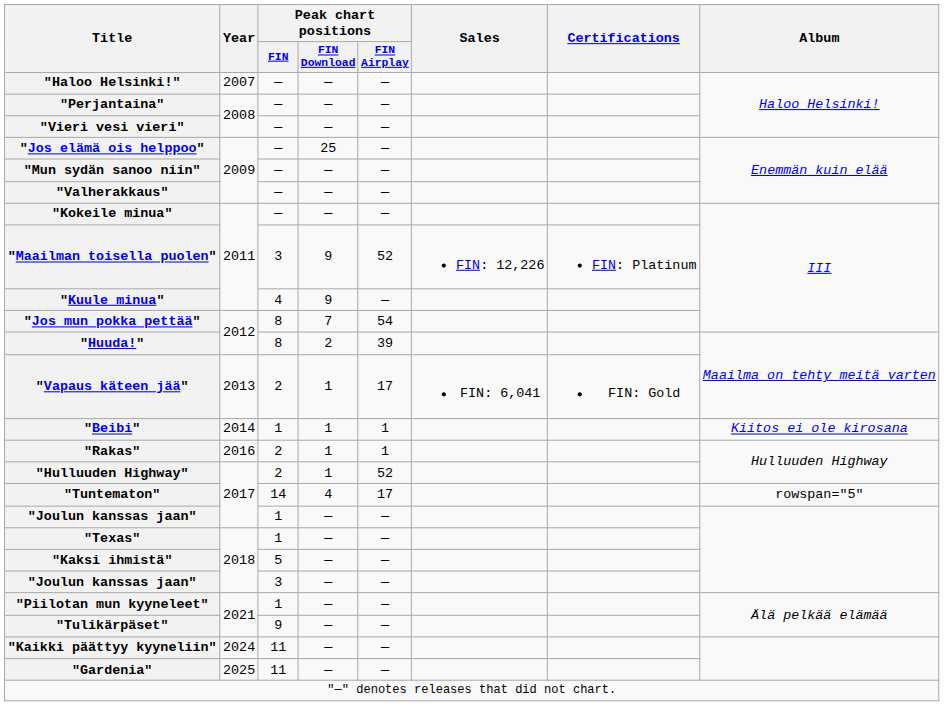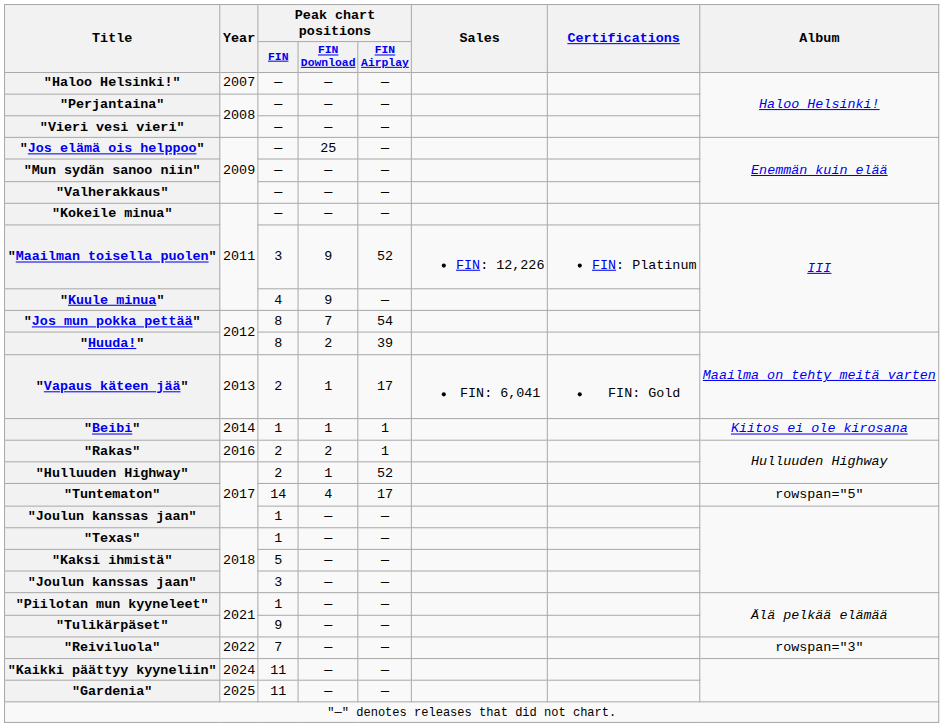"Rakas" | Peak chart positions / FIN Download: 1 -> 2
+ row: "Reiviluola" | 2022 | 7 | — | — | rowspan="3"
